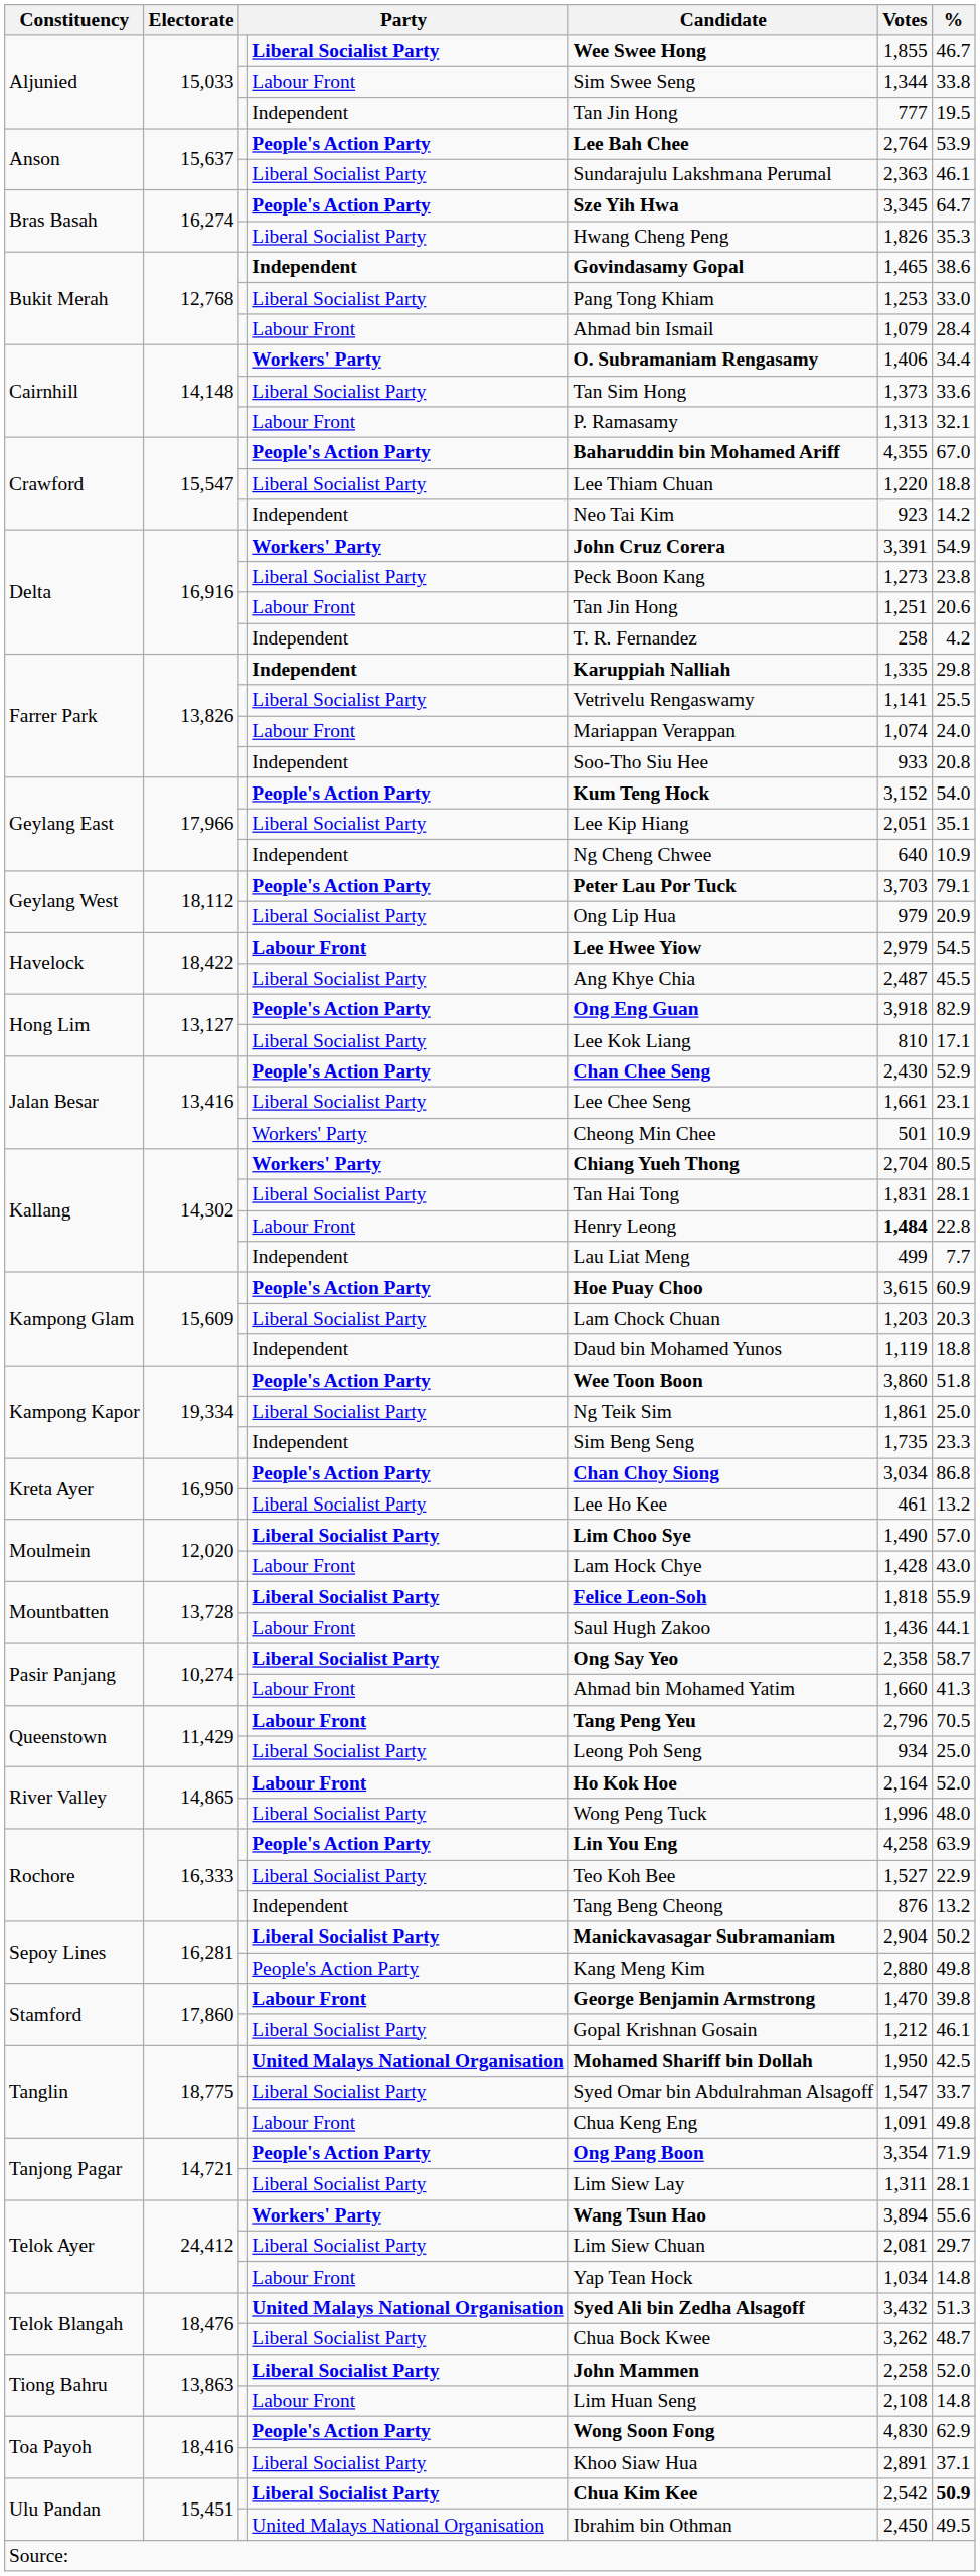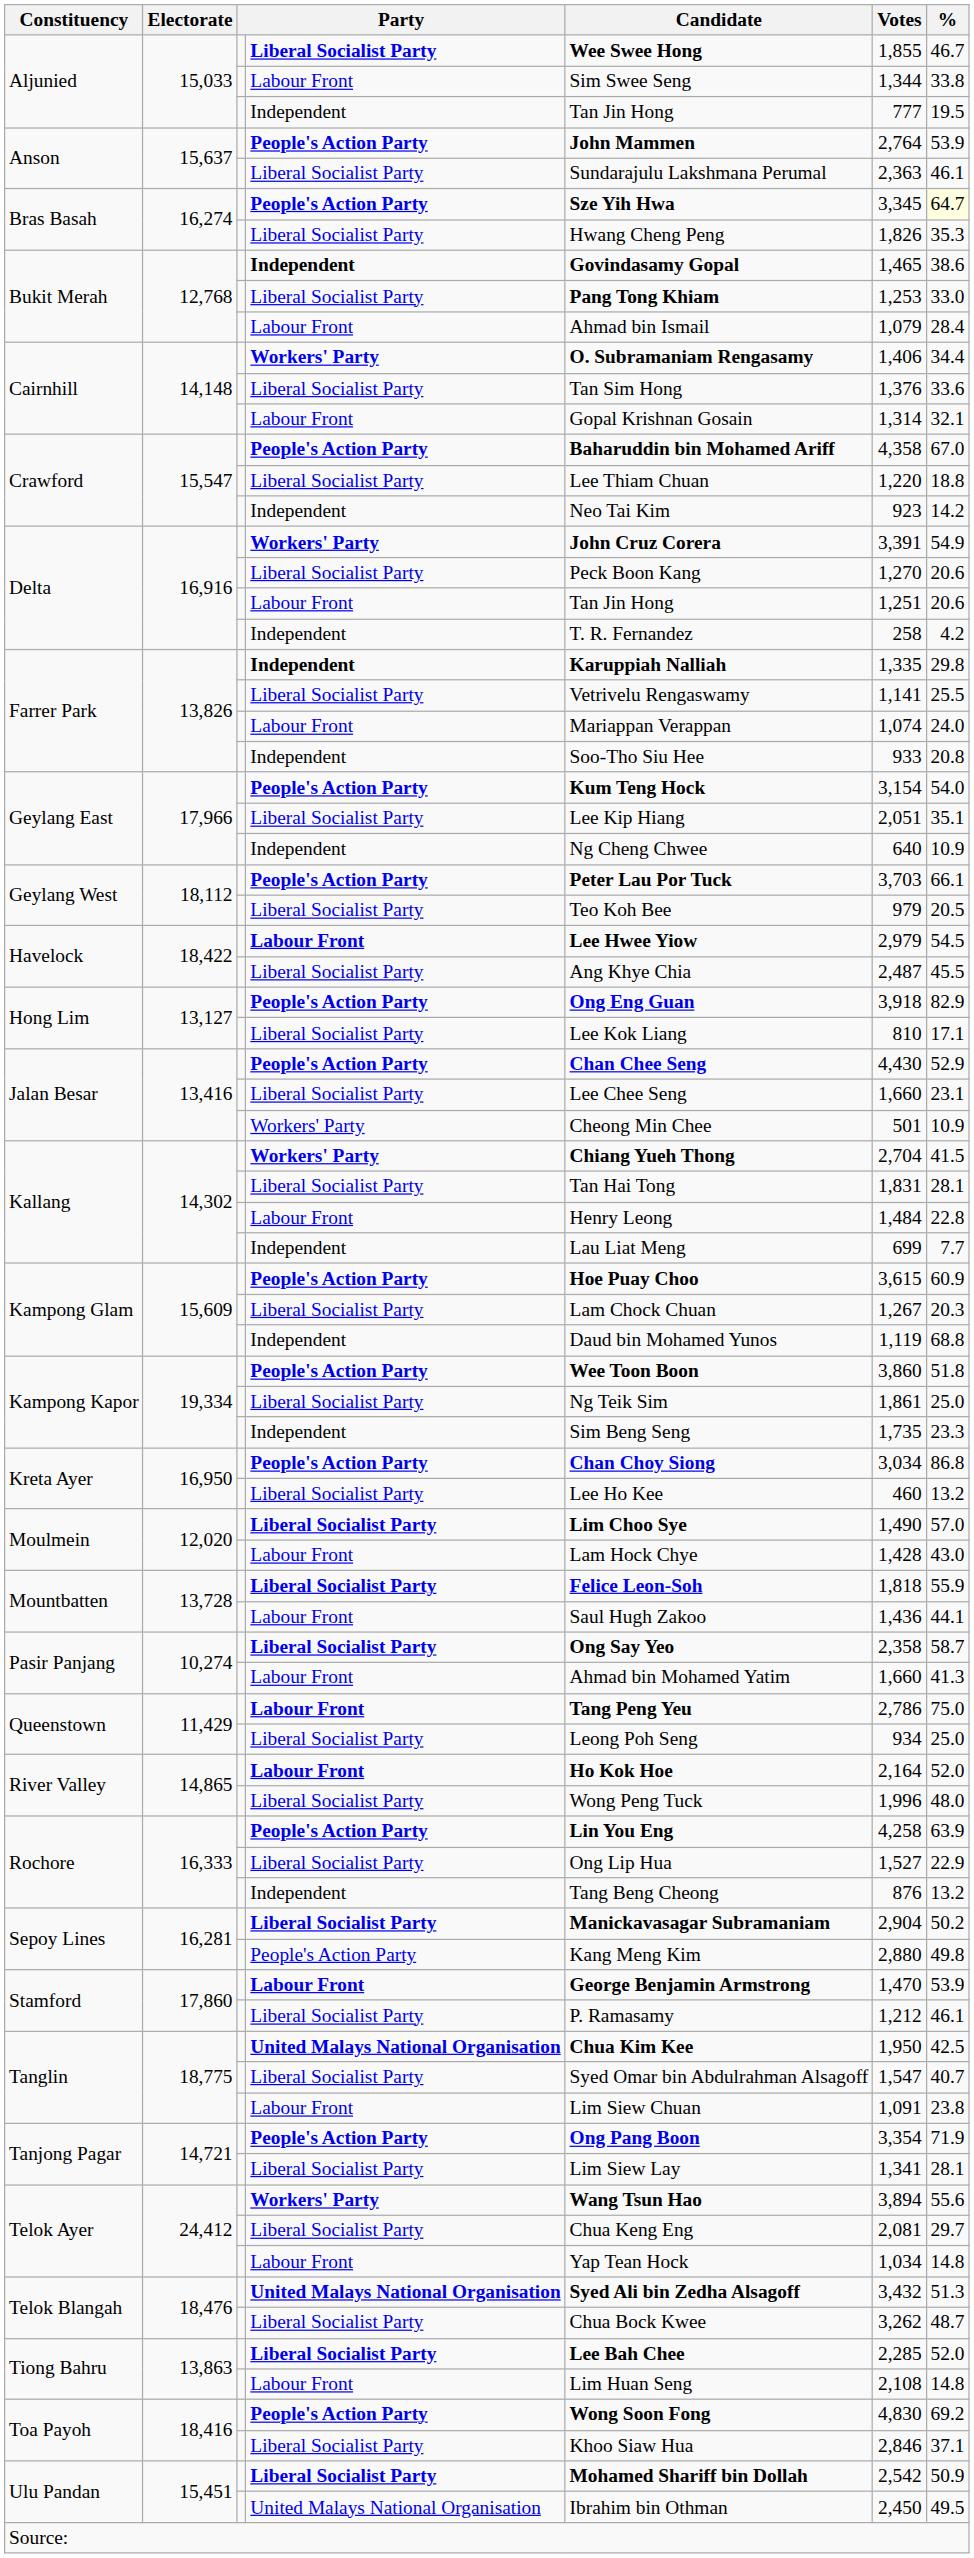Anson / People's Action Party | Candidate: Lee Bah Chee -> John Mammen
Bras Basah / People's Action Party | %: no background -> lightyellow background
Bukit Merah / Liberal Socialist Party | Candidate: normal -> bold
Cairnhill / Liberal Socialist Party | Votes: 1,373 -> 1,376
Cairnhill / Labour Front | Candidate: P. Ramasamy -> Gopal Krishnan Gosain
Cairnhill / Labour Front | Votes: 1,313 -> 1,314
Crawford / People's Action Party | Votes: 4,355 -> 4,358
Delta / Liberal Socialist Party | Votes: 1,273 -> 1,270
Delta / Liberal Socialist Party | %: 23.8 -> 20.6
Geylang East / People's Action Party | Votes: 3,152 -> 3,154
Geylang West / People's Action Party | %: 79.1 -> 66.1
Geylang West / Liberal Socialist Party | Candidate: Ong Lip Hua -> Teo Koh Bee
Geylang West / Liberal Socialist Party | %: 20.9 -> 20.5
Jalan Besar / People's Action Party | Votes: 2,430 -> 4,430
Jalan Besar / Liberal Socialist Party | Votes: 1,661 -> 1,660
Kallang / Workers' Party | %: 80.5 -> 41.5
Kallang / Labour Front | Votes: bold -> normal
Kallang / Independent | Votes: 499 -> 699
Kampong Glam / Liberal Socialist Party | Votes: 1,203 -> 1,267
Kampong Glam / Independent | %: 18.8 -> 68.8
Kreta Ayer / Liberal Socialist Party | Votes: 461 -> 460
Queenstown / Labour Front | Votes: 2,796 -> 2,786
Queenstown / Labour Front | %: 70.5 -> 75.0
Rochore / Liberal Socialist Party | Candidate: Teo Koh Bee -> Ong Lip Hua
Stamford / Labour Front | %: 39.8 -> 53.9
Stamford / Liberal Socialist Party | Candidate: Gopal Krishnan Gosain -> P. Ramasamy
Tanglin / United Malays National Organisation | Candidate: Mohamed Shariff bin Dollah -> Chua Kim Kee
Tanglin / Liberal Socialist Party | %: 33.7 -> 40.7
Tanglin / Labour Front | Candidate: Chua Keng Eng -> Lim Siew Chuan
Tanglin / Labour Front | %: 49.8 -> 23.8
Tanjong Pagar / Liberal Socialist Party | Votes: 1,311 -> 1,341
Telok Ayer / Liberal Socialist Party | Candidate: Lim Siew Chuan -> Chua Keng Eng
Tiong Bahru / Liberal Socialist Party | Candidate: John Mammen -> Lee Bah Chee
Tiong Bahru / Liberal Socialist Party | Votes: 2,258 -> 2,285
Toa Payoh / People's Action Party | %: 62.9 -> 69.2
Toa Payoh / Liberal Socialist Party | Votes: 2,891 -> 2,846
Ulu Pandan / Liberal Socialist Party | Candidate: Chua Kim Kee -> Mohamed Shariff bin Dollah
Ulu Pandan / Liberal Socialist Party | %: bold -> normal
